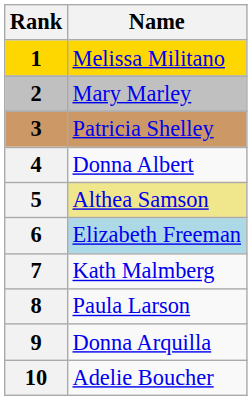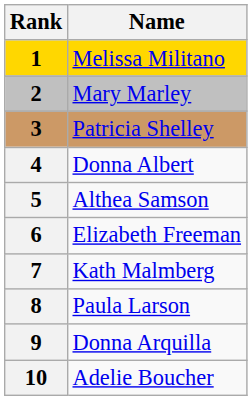Althea Samson | Name: khaki background -> no background
Elizabeth Freeman | Name: lightblue background -> no background
